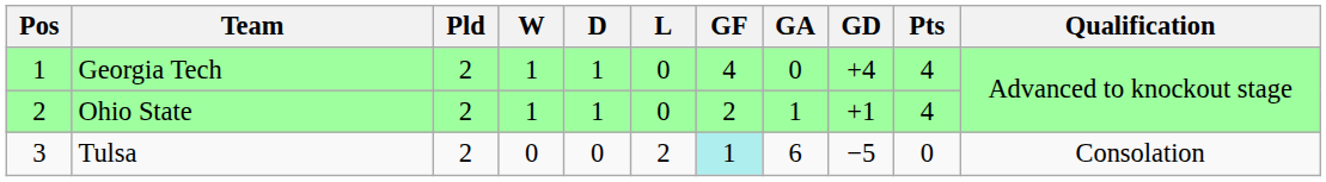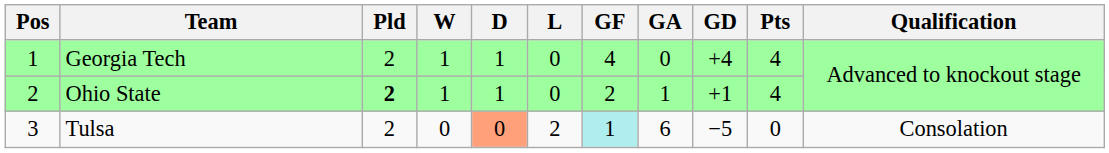Ohio State | Pld: normal -> bold
Tulsa | D: no background -> lightsalmon background
